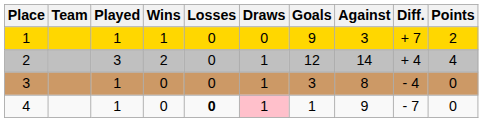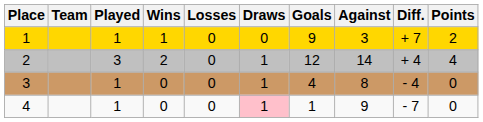row 4 | Goals: 3 -> 4
row 5 | Losses: bold -> normal
